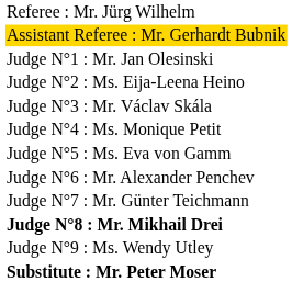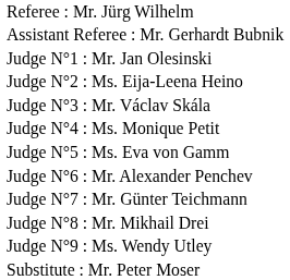row 2 | column 1: gold background -> no background
row 10 | column 1: bold -> normal
row 12 | column 1: bold -> normal
